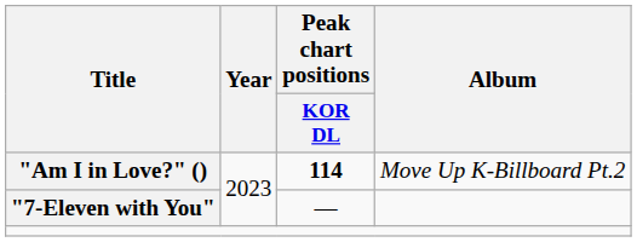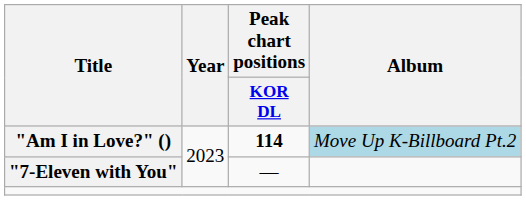"Am I in Love?" () | Album: no background -> lightblue background
